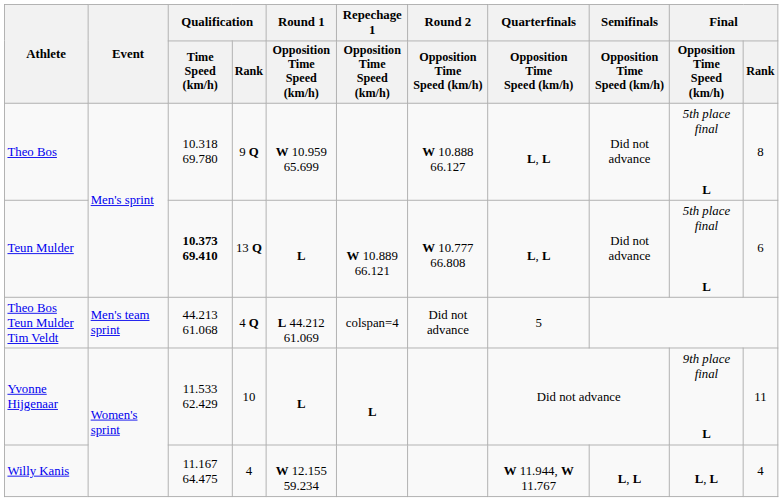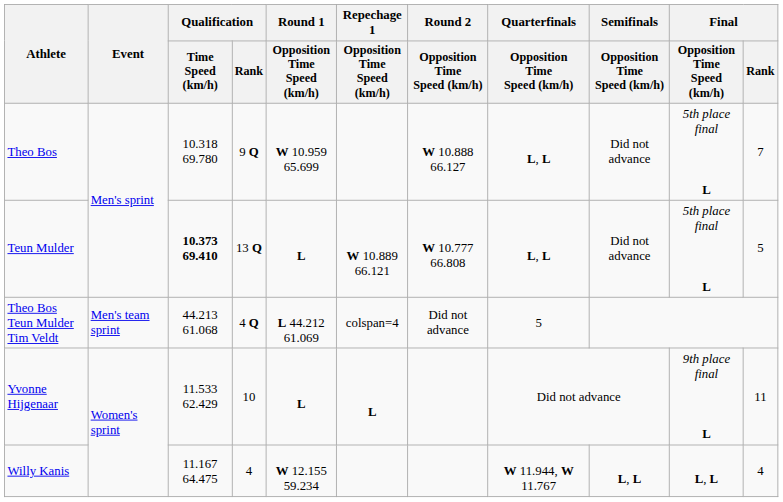Theo Bos | Final / Rank: 8 -> 7
Teun Mulder | Final / Rank: 6 -> 5
